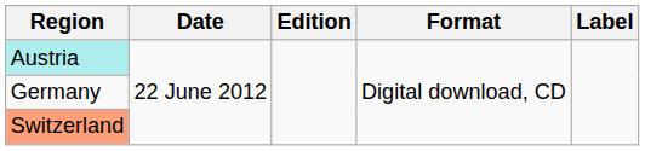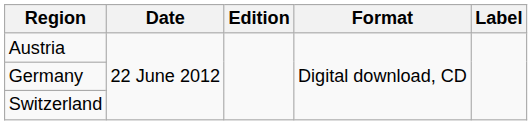Austria | Region: paleturquoise background -> no background
Switzerland | Region: lightsalmon background -> no background
